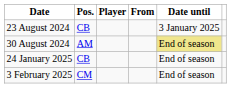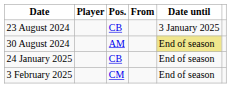columns swapped: Pos. <-> Player
